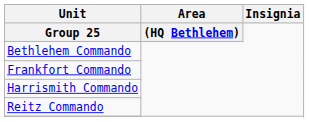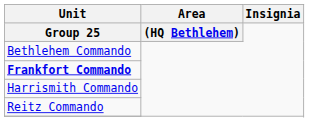Frankfort Commando | Unit / Group 25: normal -> bold
